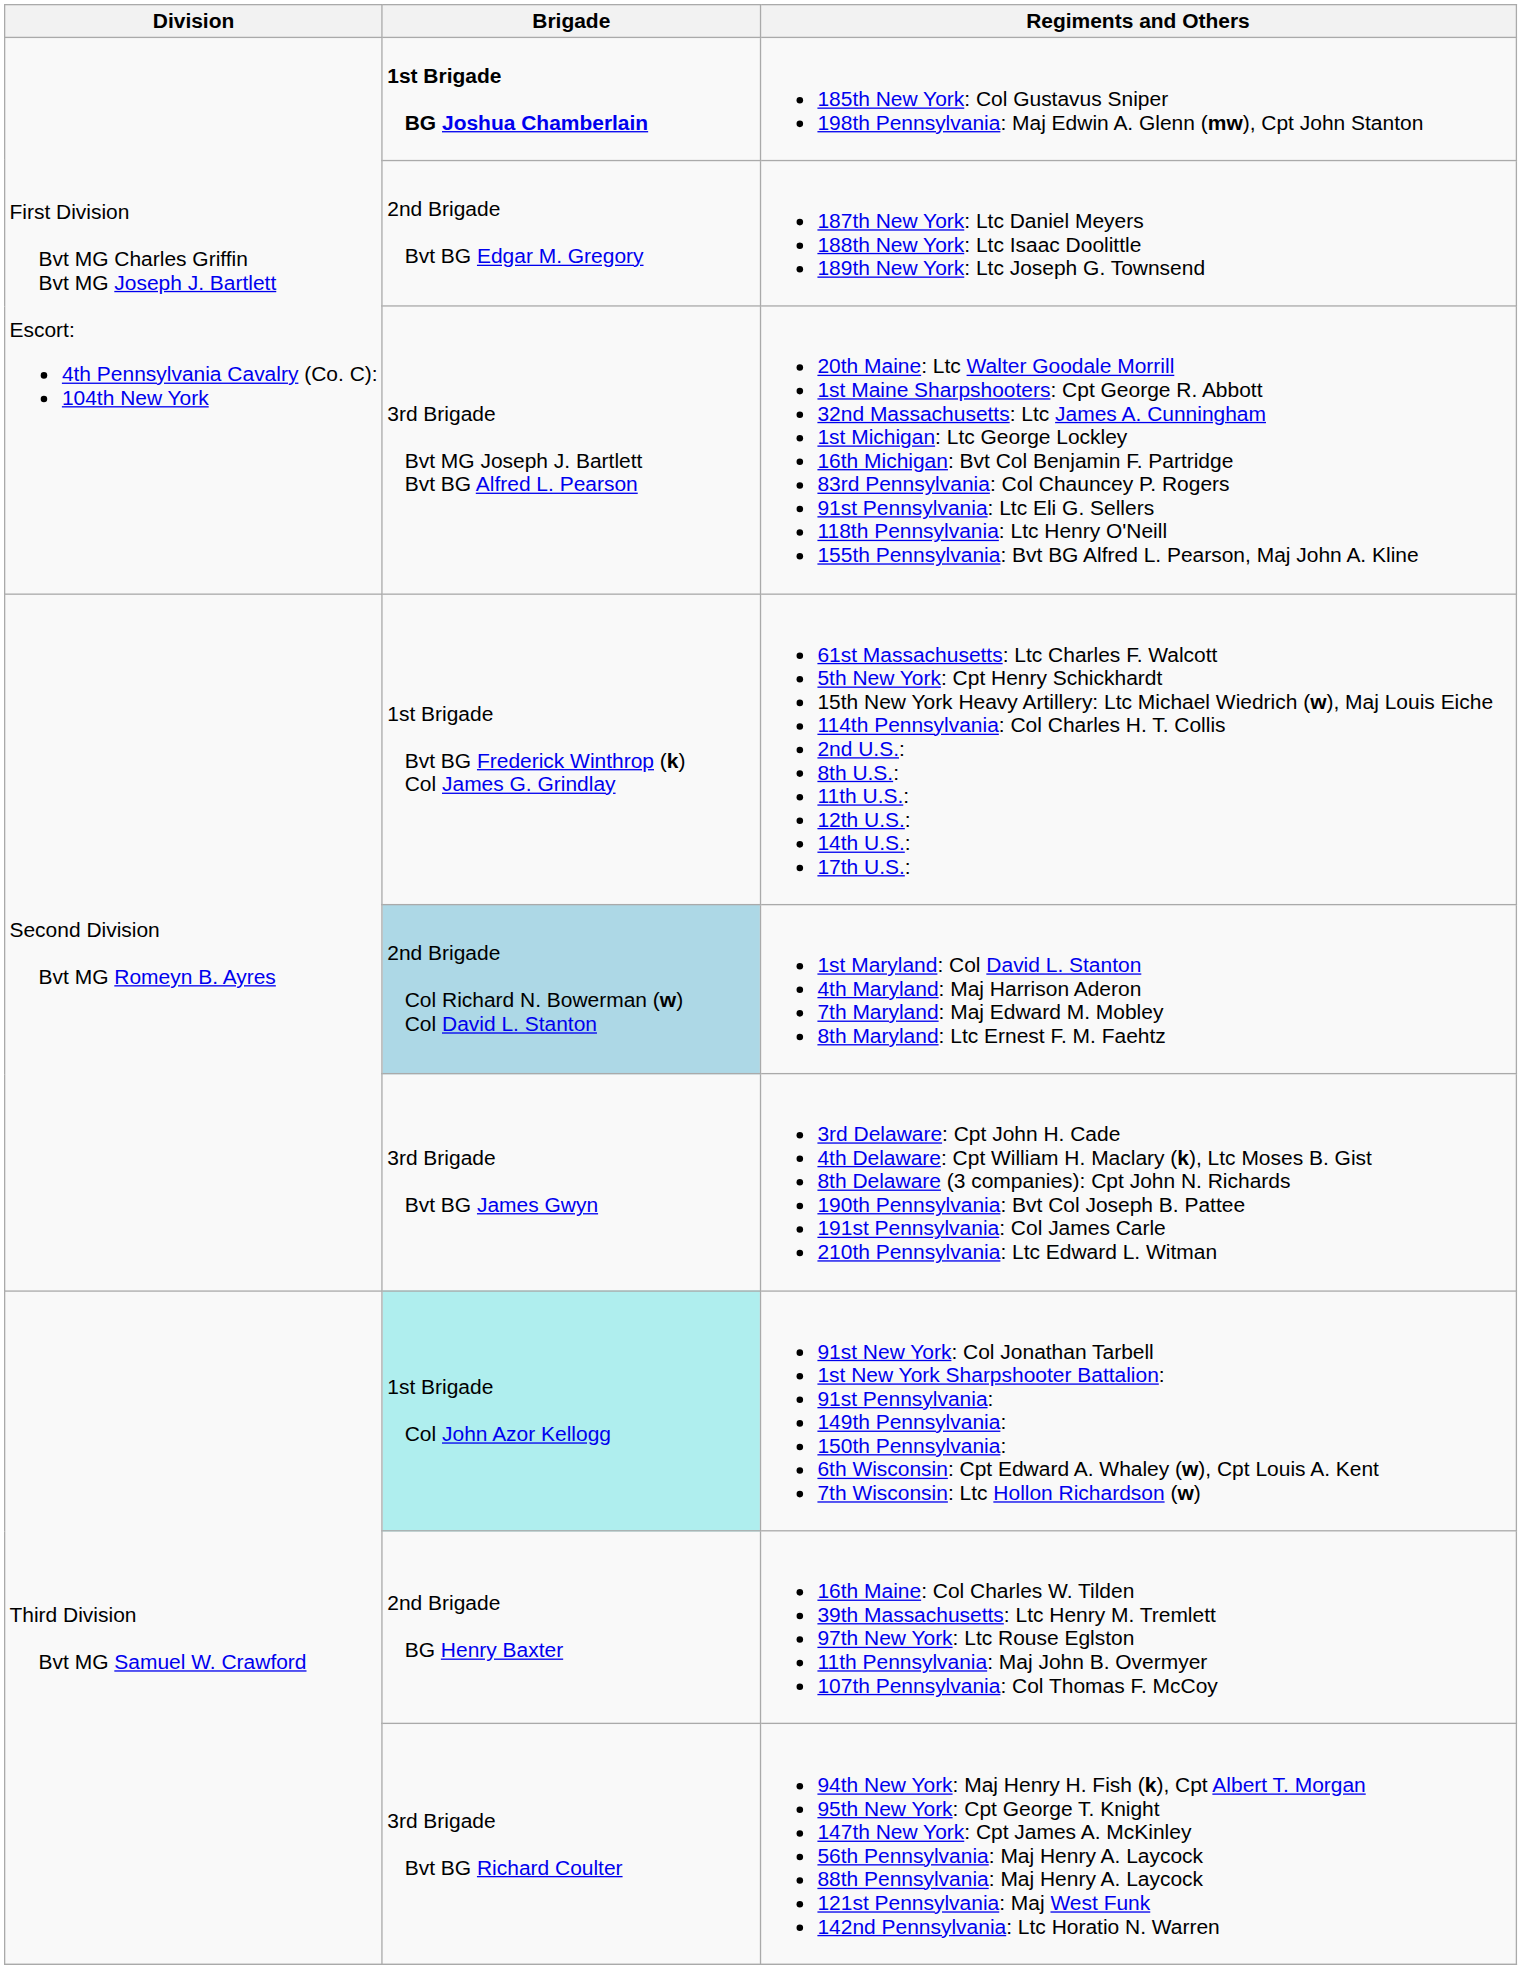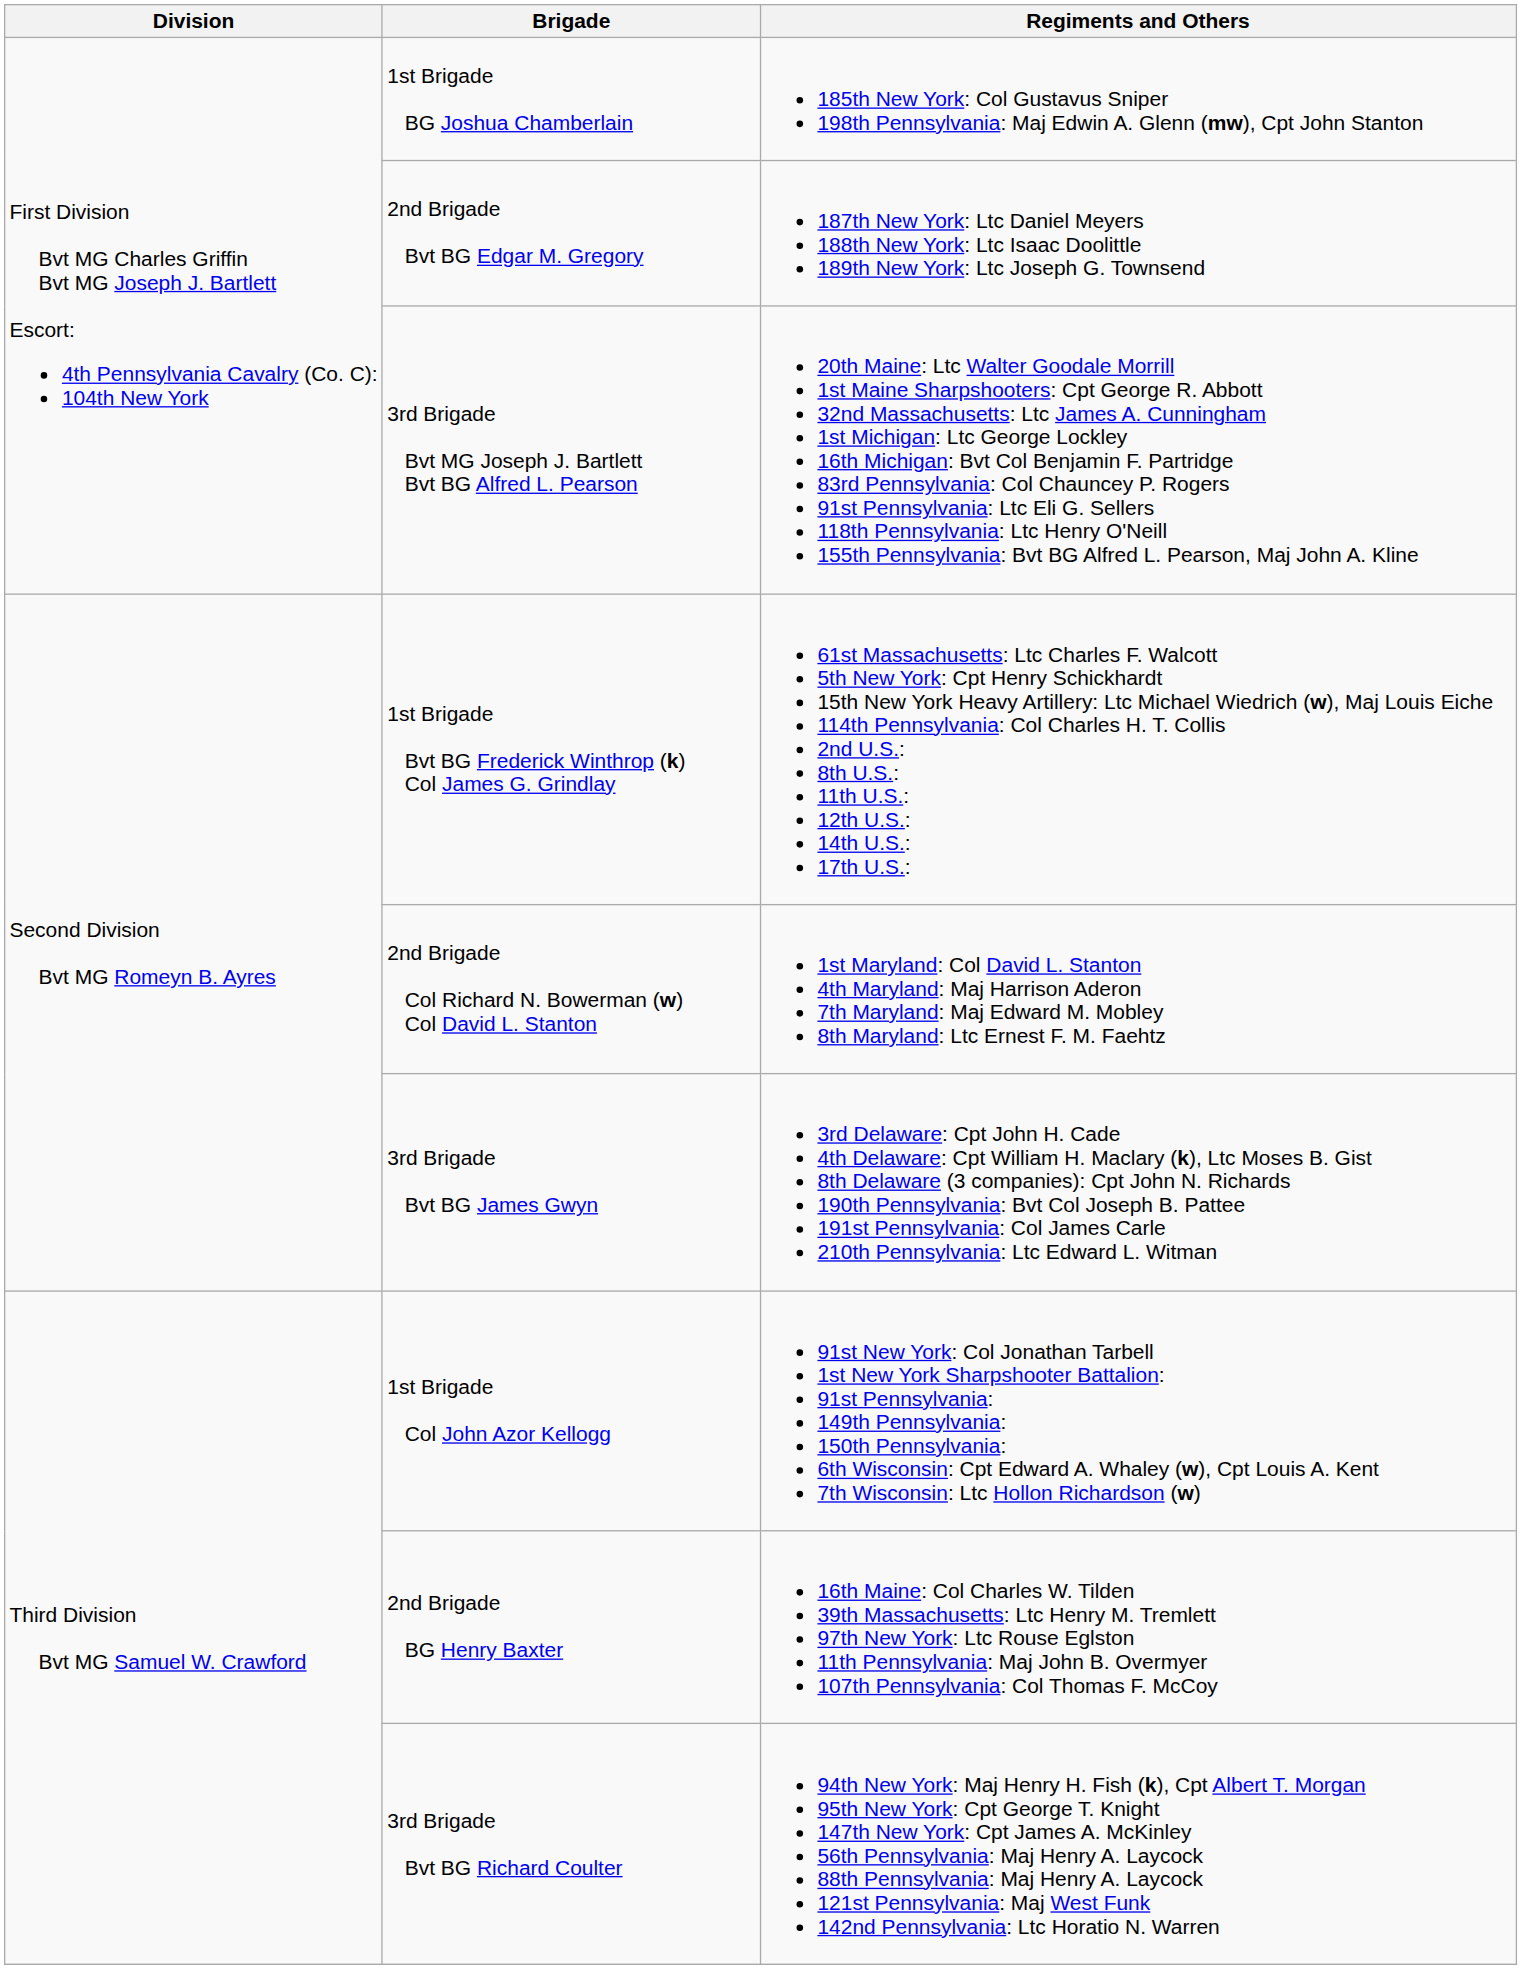1st Brigade BG Joshua Chamberlain | Brigade: bold -> normal
2nd Brigade Col Richard N. Bowerman (w) Col David L. Stanton | Brigade: lightblue background -> no background
1st Brigade Col John Azor Kellogg | Brigade: paleturquoise background -> no background
